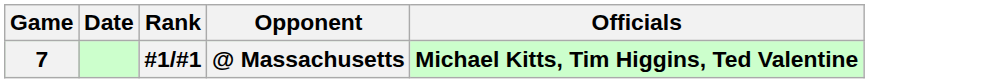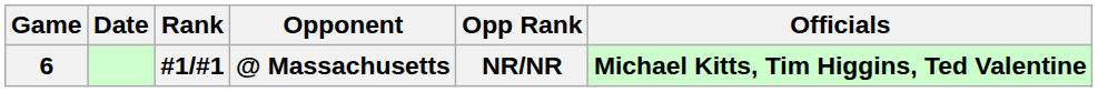+ column: Opp Rank | NR/NR
@ Massachusetts | Game: 7 -> 6
